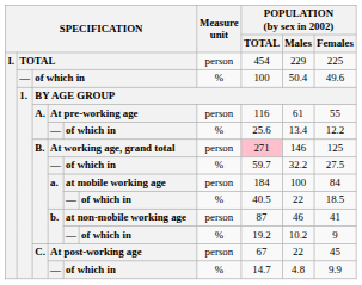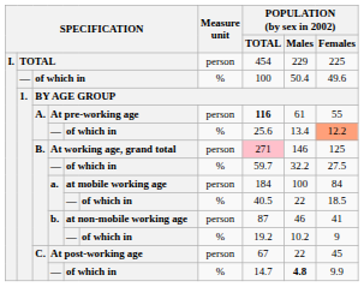At pre-working age | POPULATION (by sex in 2002) / TOTAL: normal -> bold
A. / — | POPULATION (by sex in 2002) / Females: no background -> lightsalmon background
C. / — | POPULATION (by sex in 2002) / Males: normal -> bold
